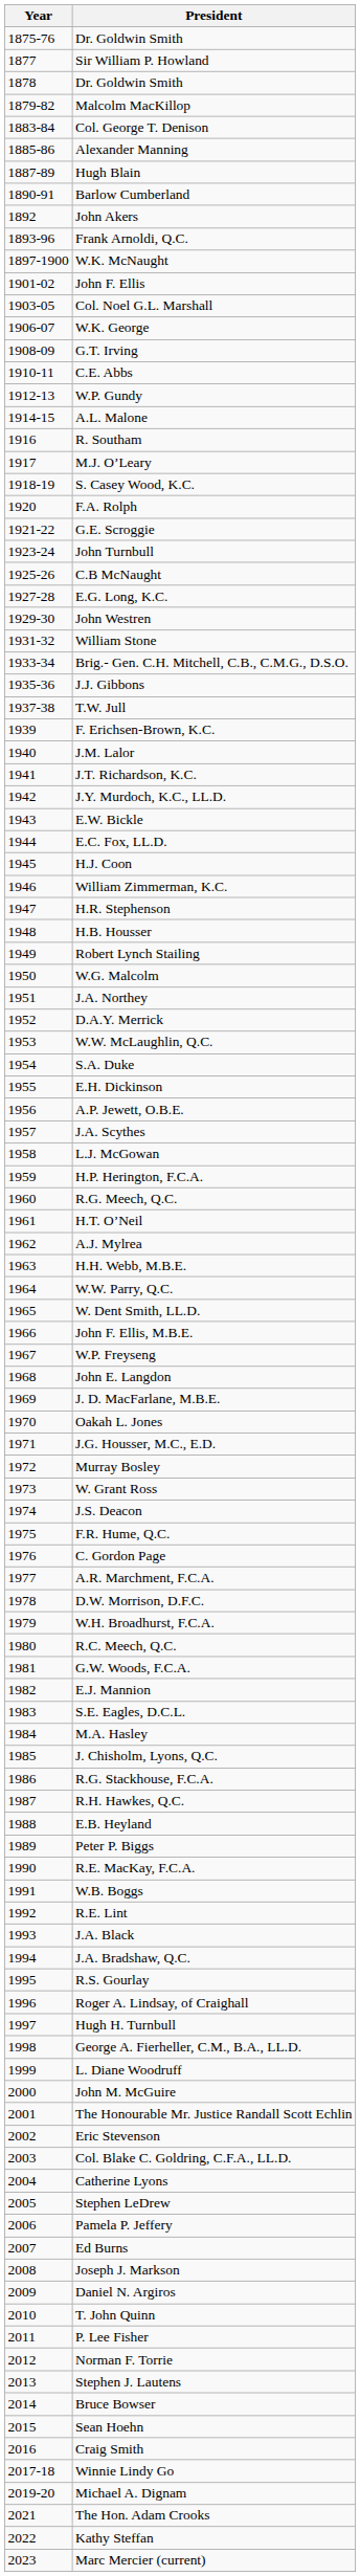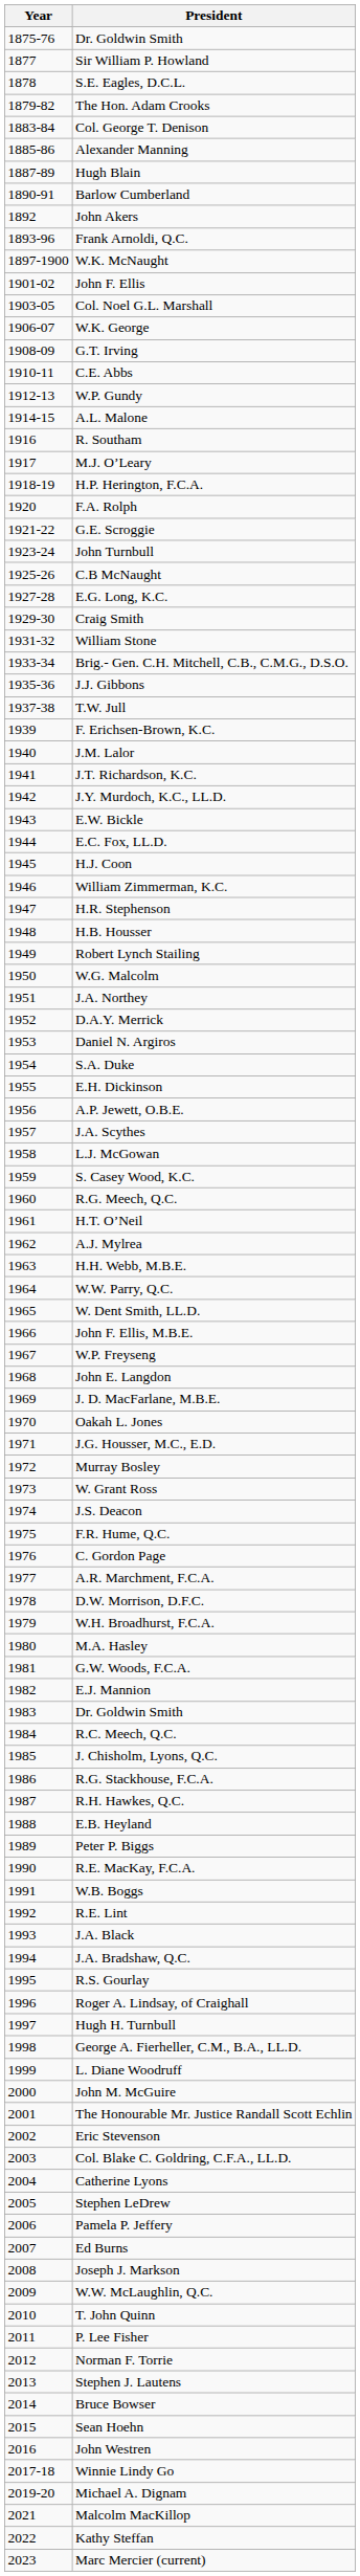row 4 | President: Dr. Goldwin Smith -> S.E. Eagles, D.C.L.
row 5 | President: Malcolm MacKillop -> The Hon. Adam Crooks
row 22 | President: S. Casey Wood, K.C. -> H.P. Herington, F.C.A.
row 28 | President: John Westren -> Craig Smith
row 47 | President: W.W. McLaughlin, Q.C. -> Daniel N. Argiros
row 53 | President: H.P. Herington, F.C.A. -> S. Casey Wood, K.C.
row 74 | President: R.C. Meech, Q.C. -> M.A. Hasley
row 77 | President: S.E. Eagles, D.C.L. -> Dr. Goldwin Smith
row 78 | President: M.A. Hasley -> R.C. Meech, Q.C.
row 103 | President: Daniel N. Argiros -> W.W. McLaughlin, Q.C.
row 110 | President: Craig Smith -> John Westren
row 113 | President: The Hon. Adam Crooks -> Malcolm MacKillop
